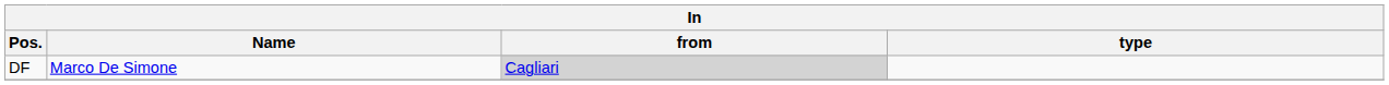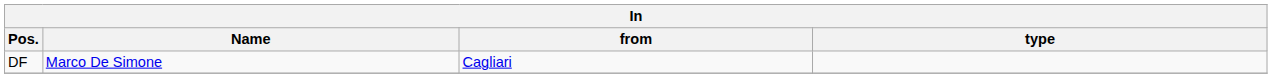DF | from: lightgrey background -> no background
